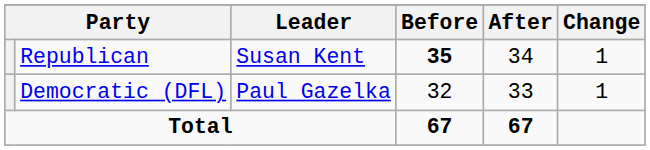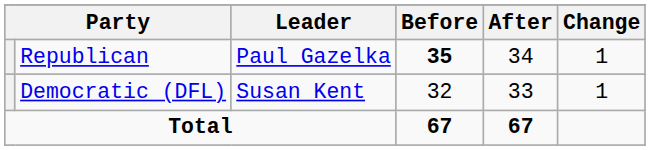Republican | Leader: Susan Kent -> Paul Gazelka
Democratic (DFL) | Leader: Paul Gazelka -> Susan Kent
